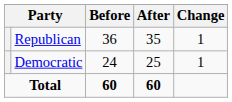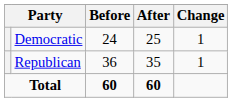rows swapped: Republican <-> Democratic
